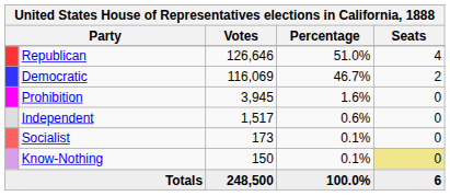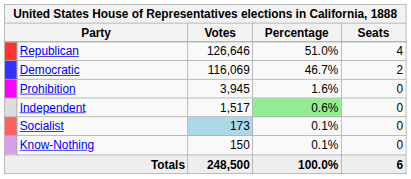Independent | Percentage: no background -> lightgreen background
Socialist | Votes: no background -> lightblue background
Know-Nothing | Seats: khaki background -> no background
